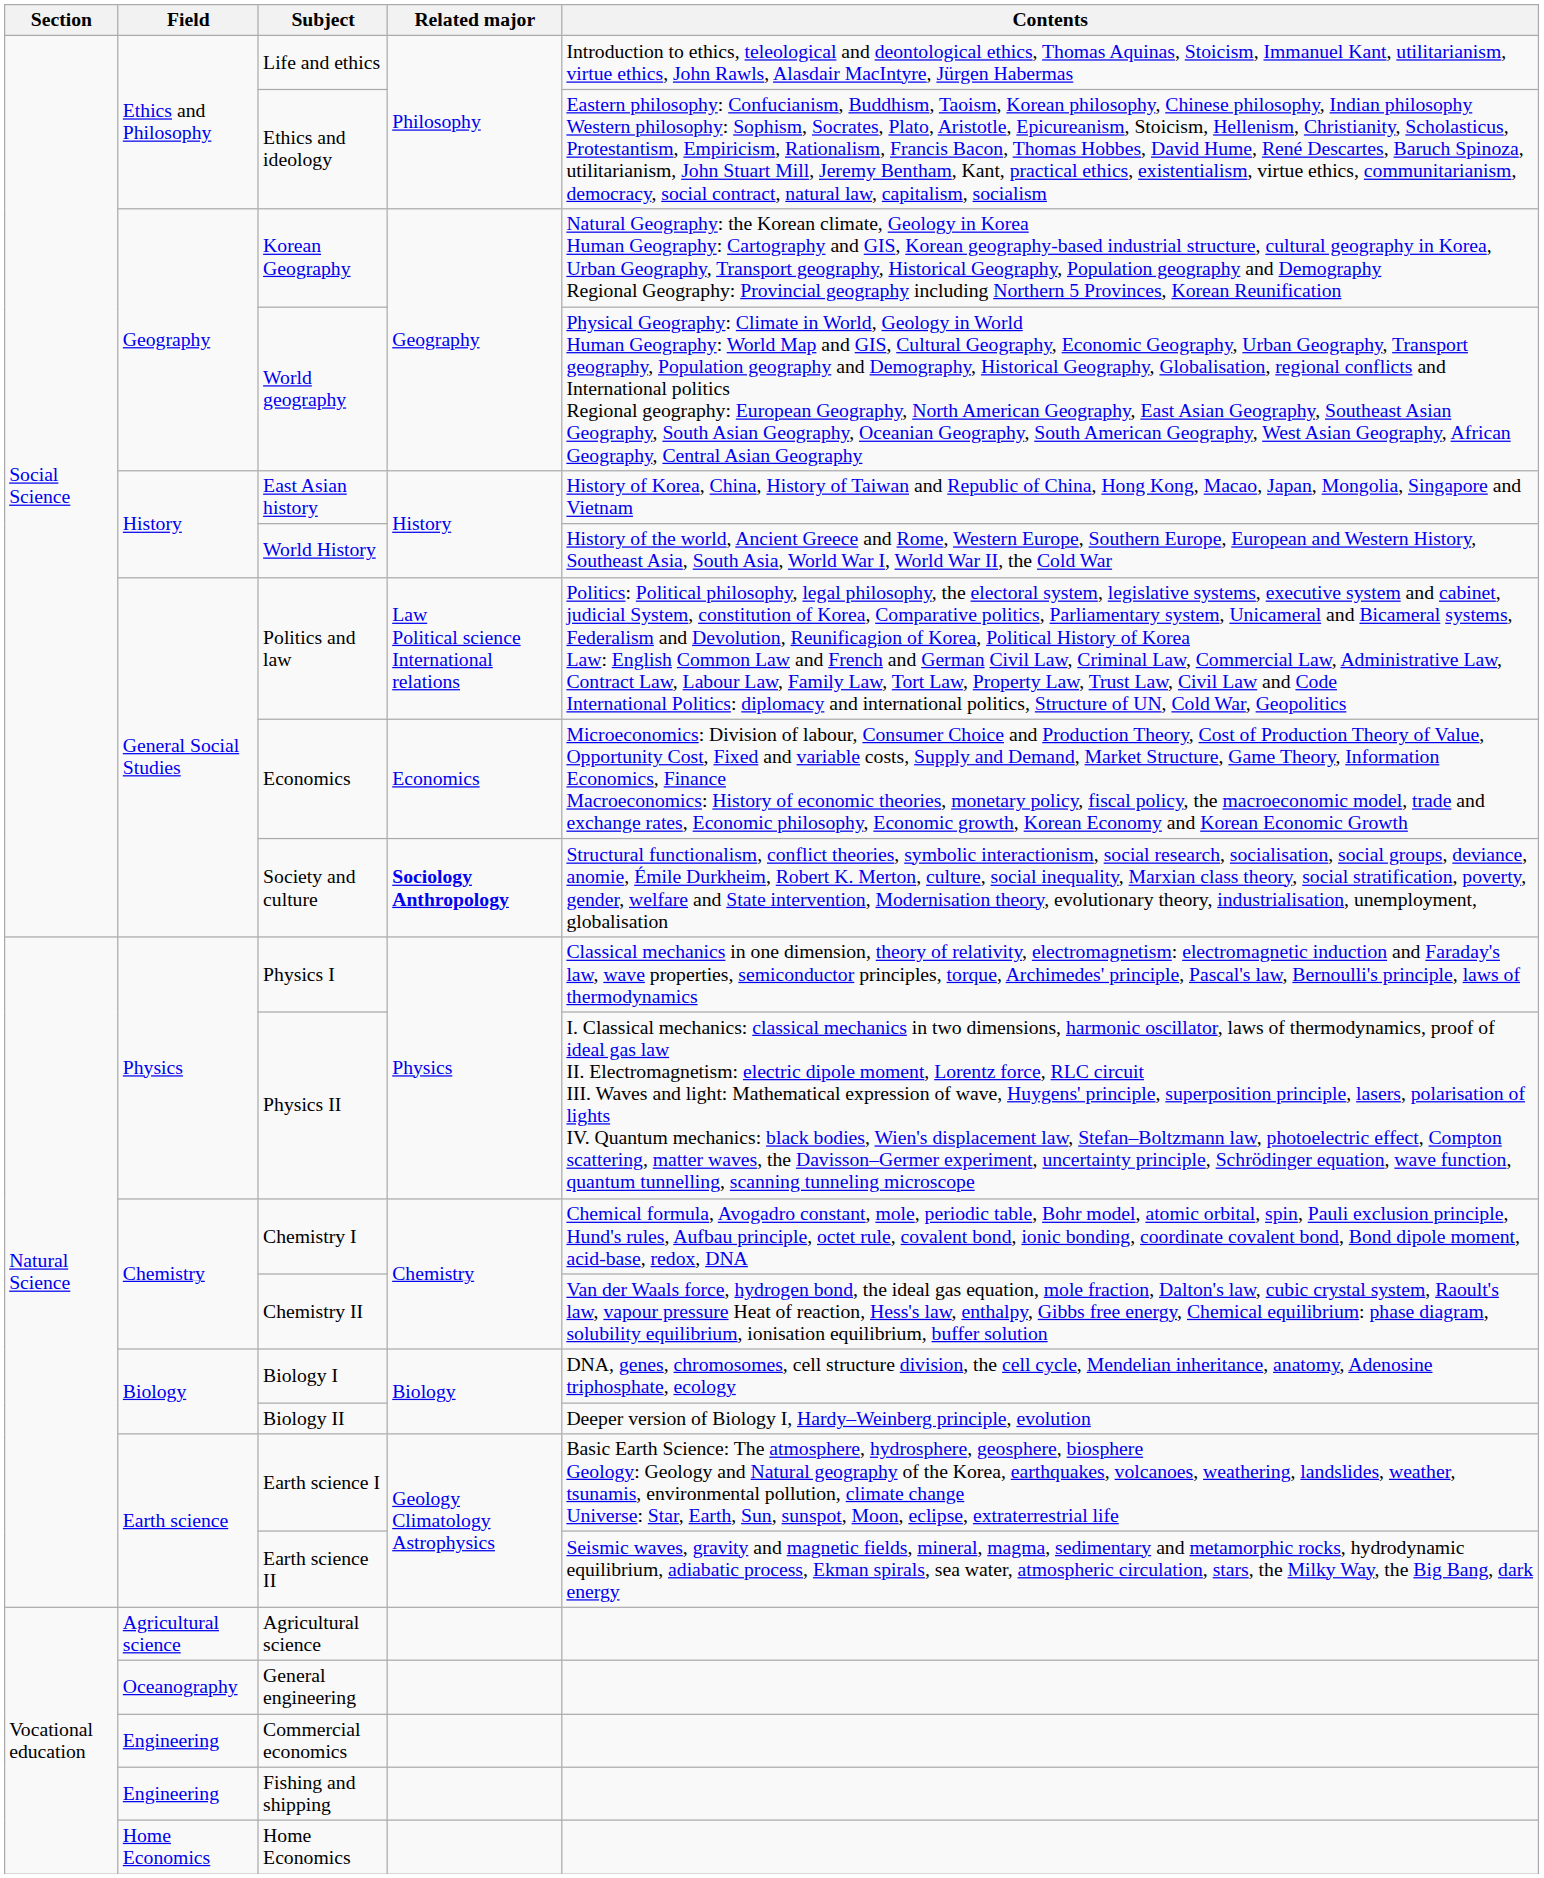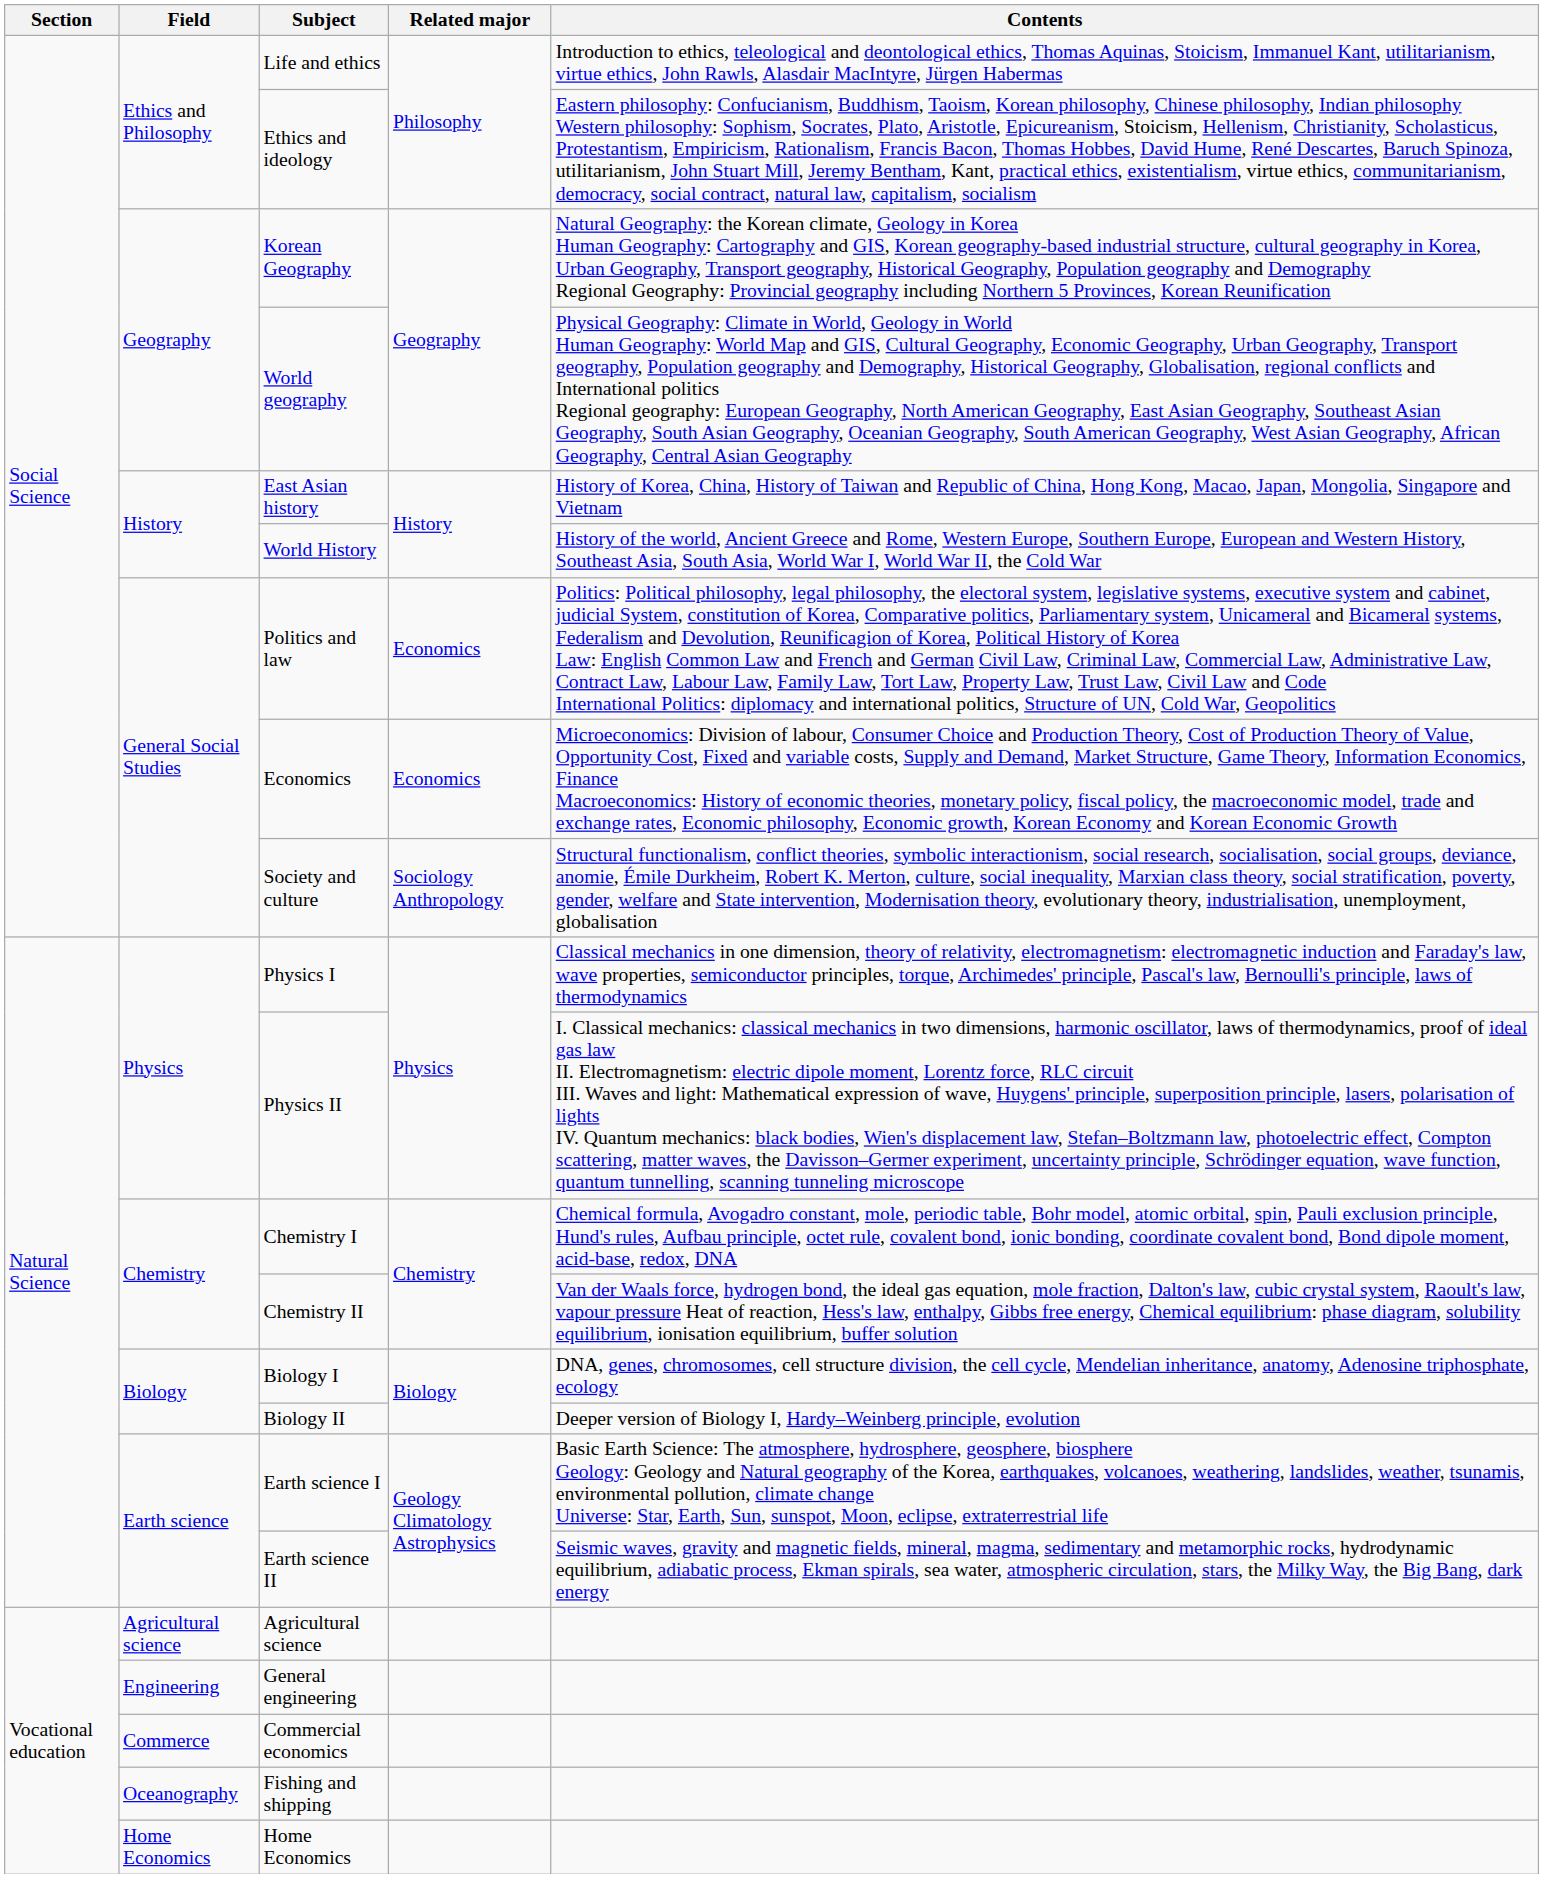Politics and law | Related major: Law Political science International relations -> Economics
Society and culture | Related major: bold -> normal
General engineering | Field: Oceanography -> Engineering
Commercial economics | Field: Engineering -> Commerce
Fishing and shipping | Field: Engineering -> Oceanography
